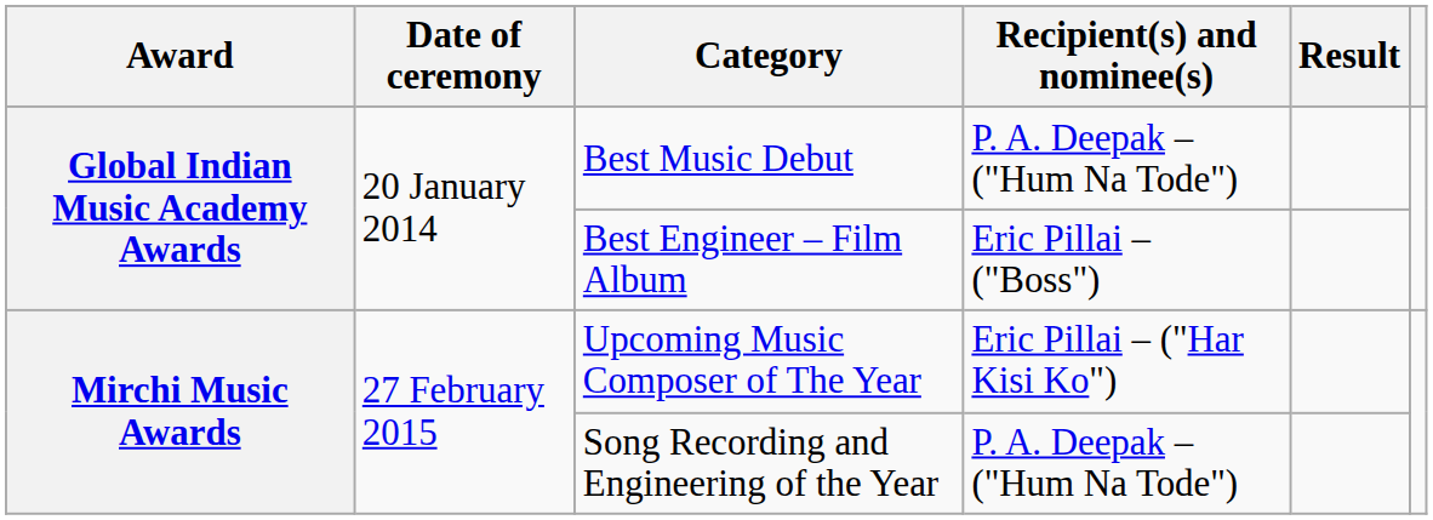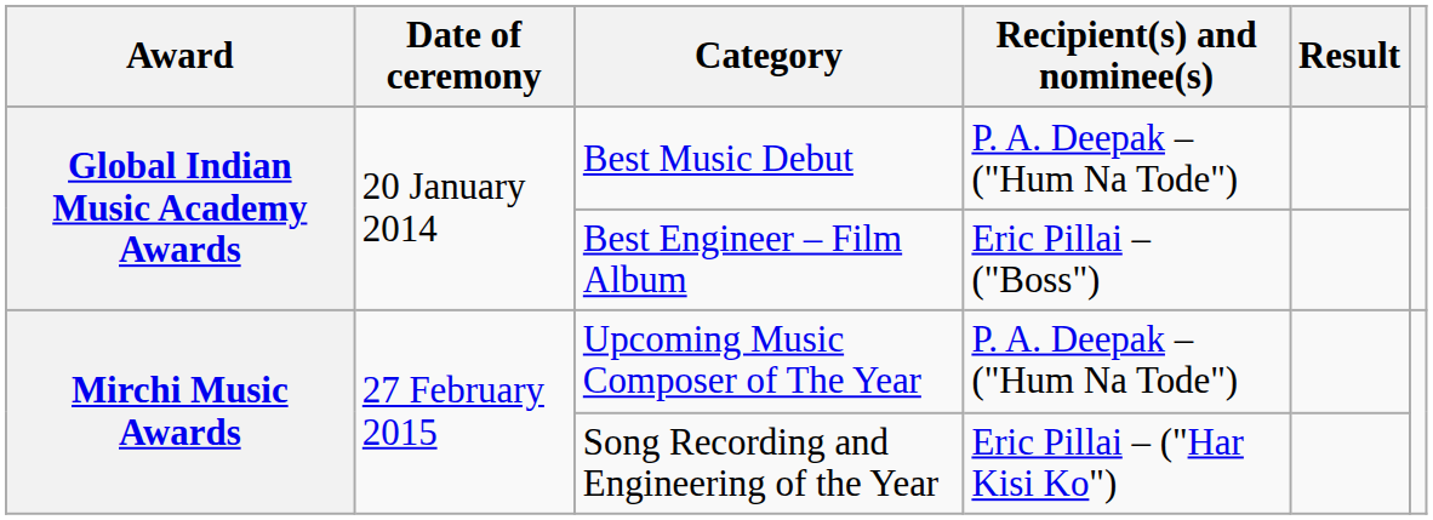Upcoming Music Composer of The Year | Recipient(s) and nominee(s): Eric Pillai – ("Har Kisi Ko") -> P. A. Deepak – ("Hum Na Tode")
Song Recording and Engineering of the Year | Recipient(s) and nominee(s): P. A. Deepak – ("Hum Na Tode") -> Eric Pillai – ("Har Kisi Ko")
